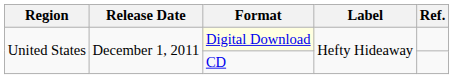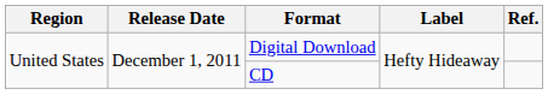Digital Download | Format: lightyellow background -> no background
